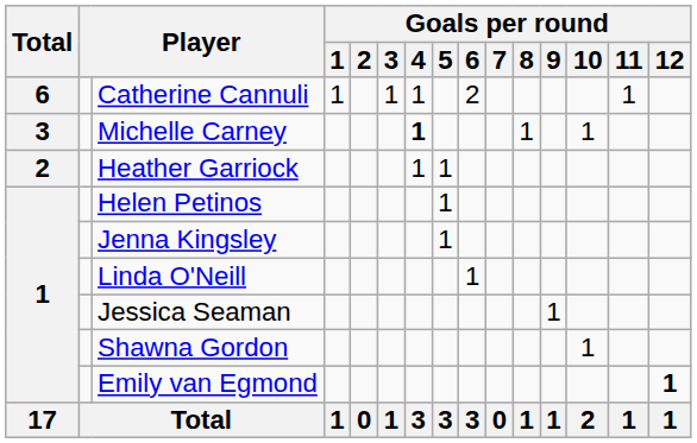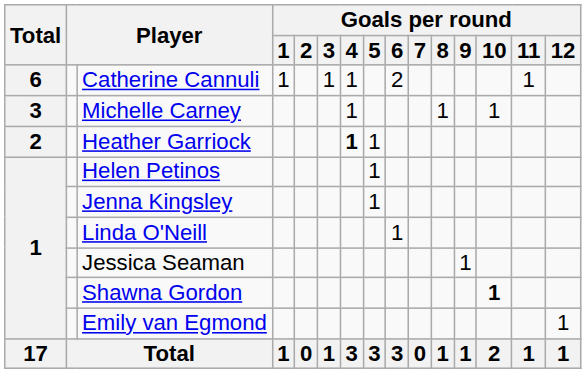Michelle Carney | Goals per round / 4: bold -> normal
Heather Garriock | Goals per round / 4: normal -> bold
Shawna Gordon | Goals per round / 10: normal -> bold
Emily van Egmond | Goals per round / 12: bold -> normal
